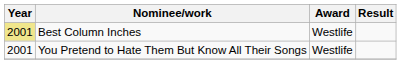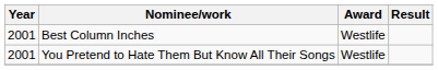Best Column Inches | Year: khaki background -> no background
